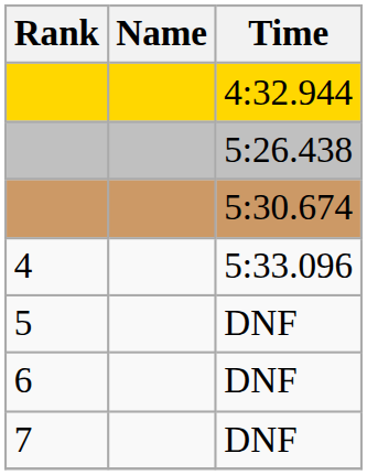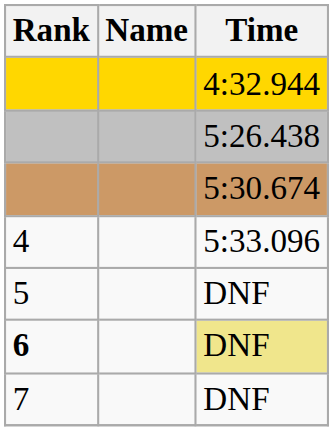6 | Rank: normal -> bold
6 | Time: no background -> khaki background
